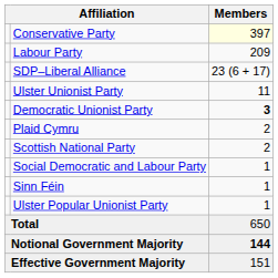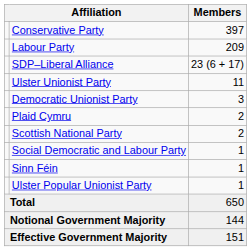Conservative Party | Members: lightyellow background -> no background
Democratic Unionist Party | Members: bold -> normal
Notional Government Majority | Members: bold -> normal
